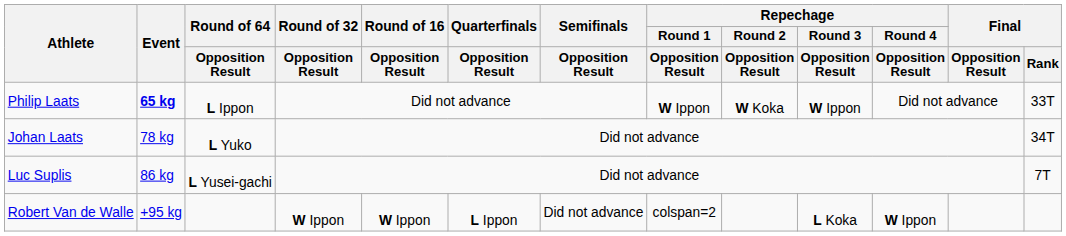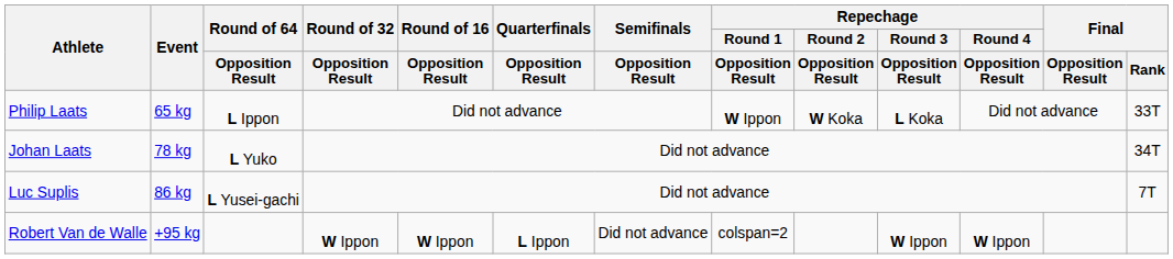Philip Laats | Event: bold -> normal
Philip Laats | Repechage / Round 3 / Opposition Result: W Ippon -> L Koka
Robert Van de Walle | Repechage / Round 3 / Opposition Result: L Koka -> W Ippon
